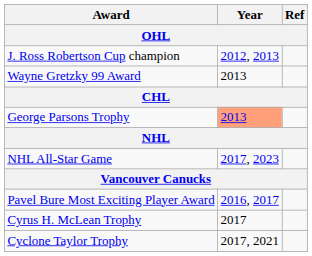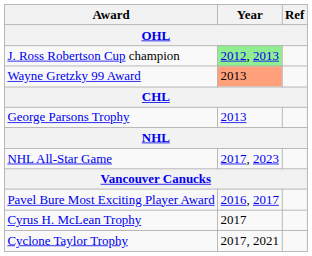J. Ross Robertson Cup champion | Year: no background -> lightgreen background
Wayne Gretzky 99 Award | Year: no background -> lightsalmon background
George Parsons Trophy | Year: lightsalmon background -> no background
